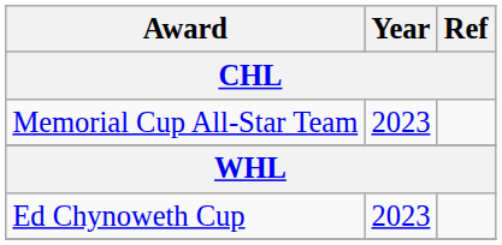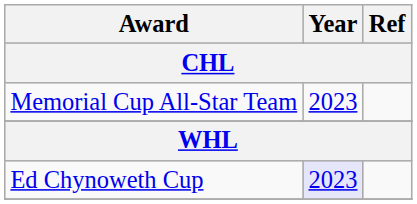Ed Chynoweth Cup | Year: no background -> lavender background
